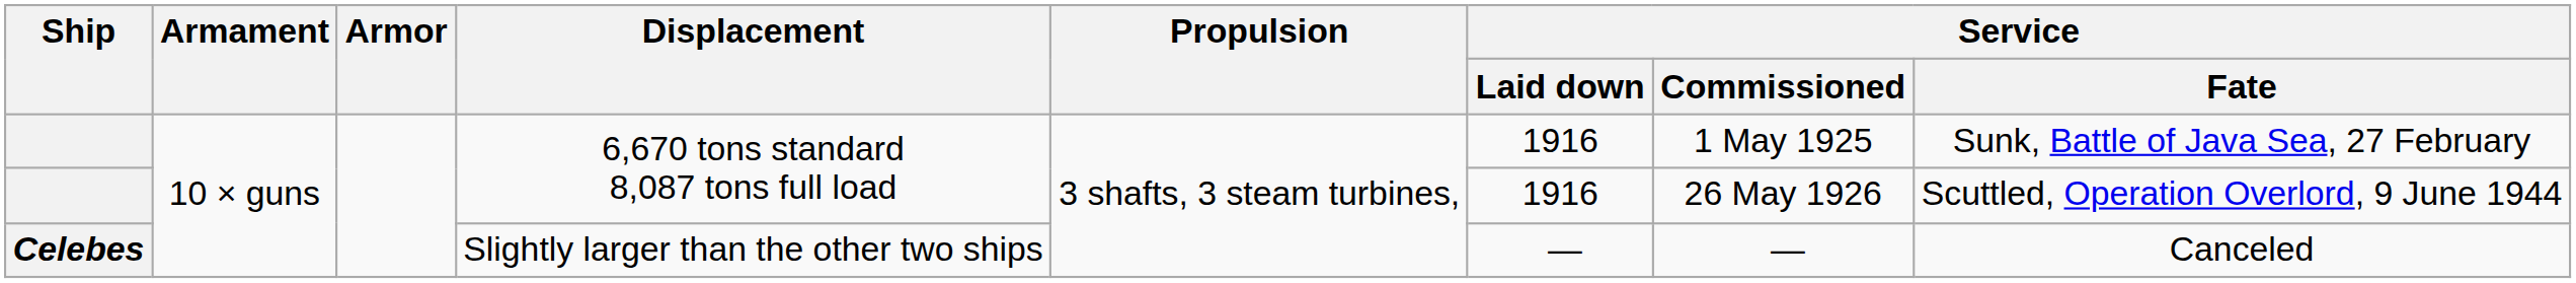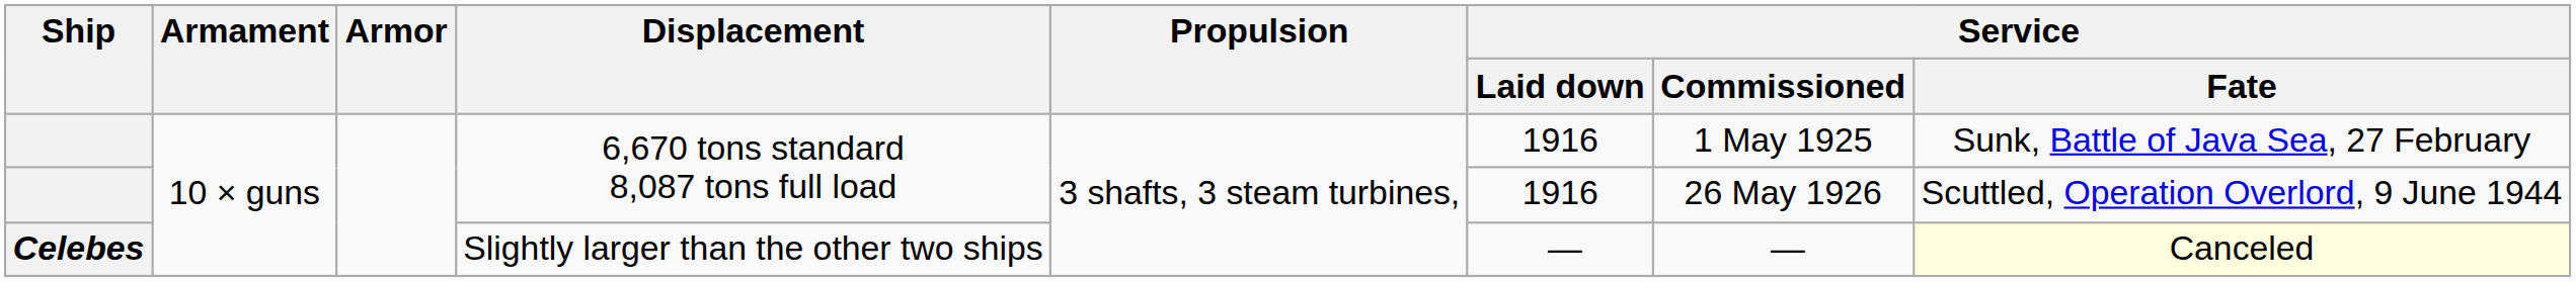Celebes | Service / Fate: no background -> lightyellow background
